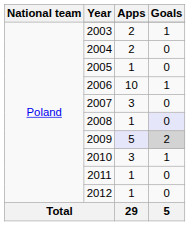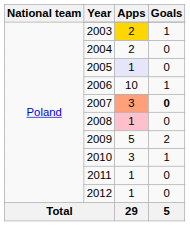2003 | Apps: no background -> gold background
2005 | Apps: no background -> lavender background
2007 | Apps: no background -> lightsalmon background
2007 | Goals: normal -> bold
2008 | Apps: no background -> pink background
2008 | Goals: lavender background -> no background
2009 | Apps: lavender background -> no background
2009 | Goals: lightgrey background -> no background
